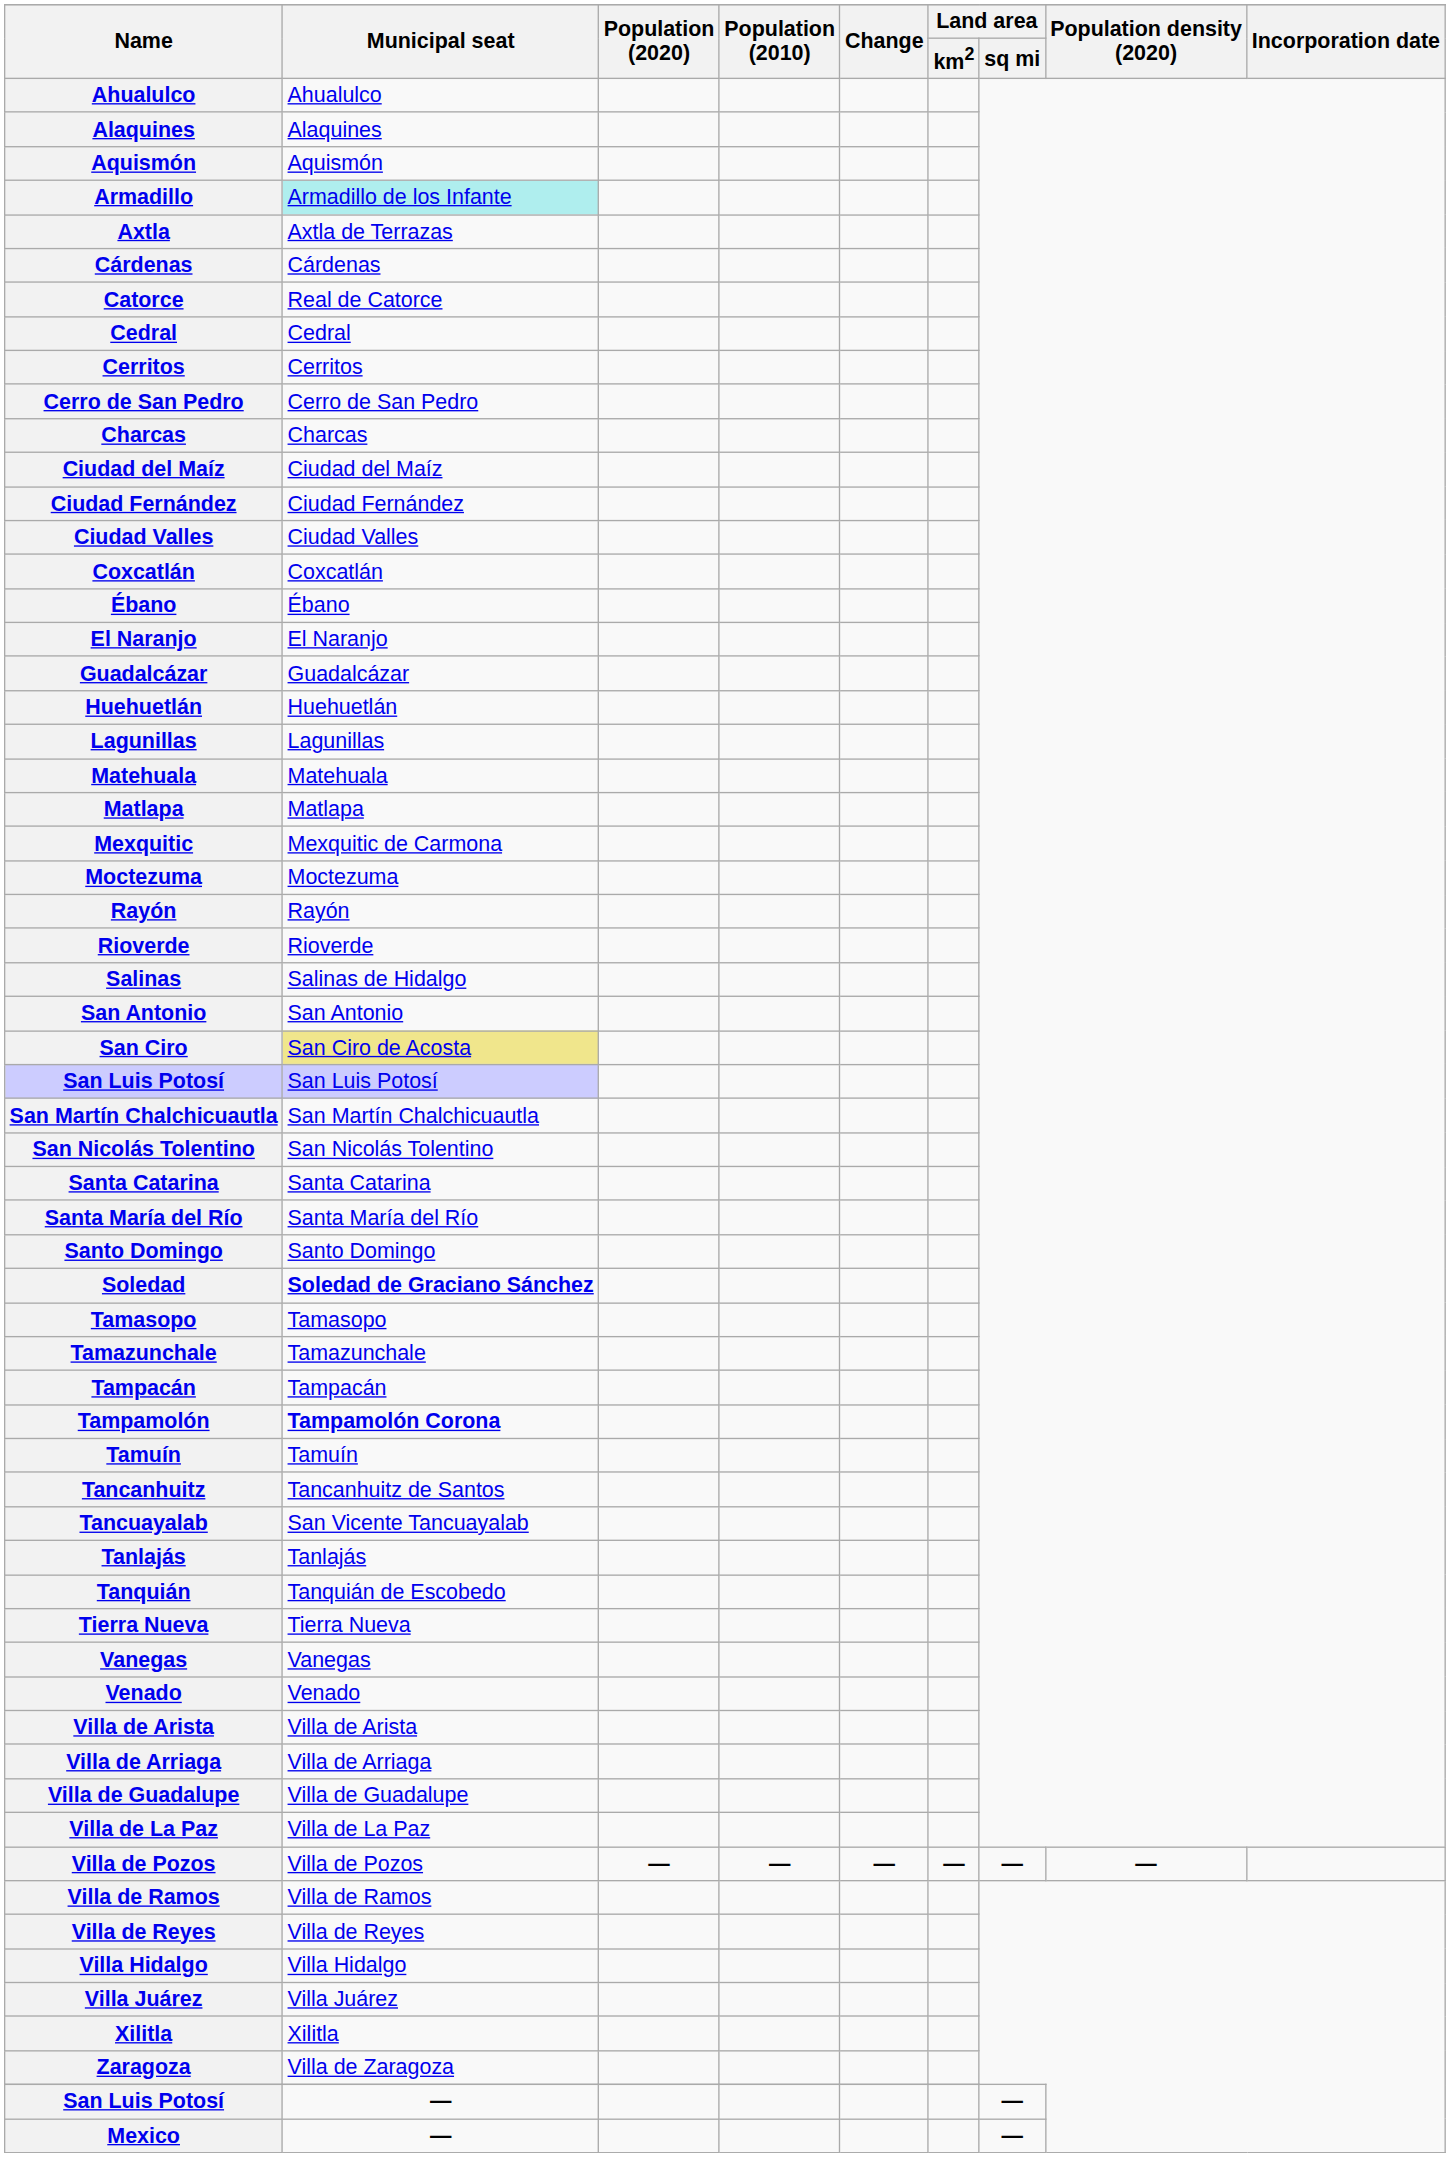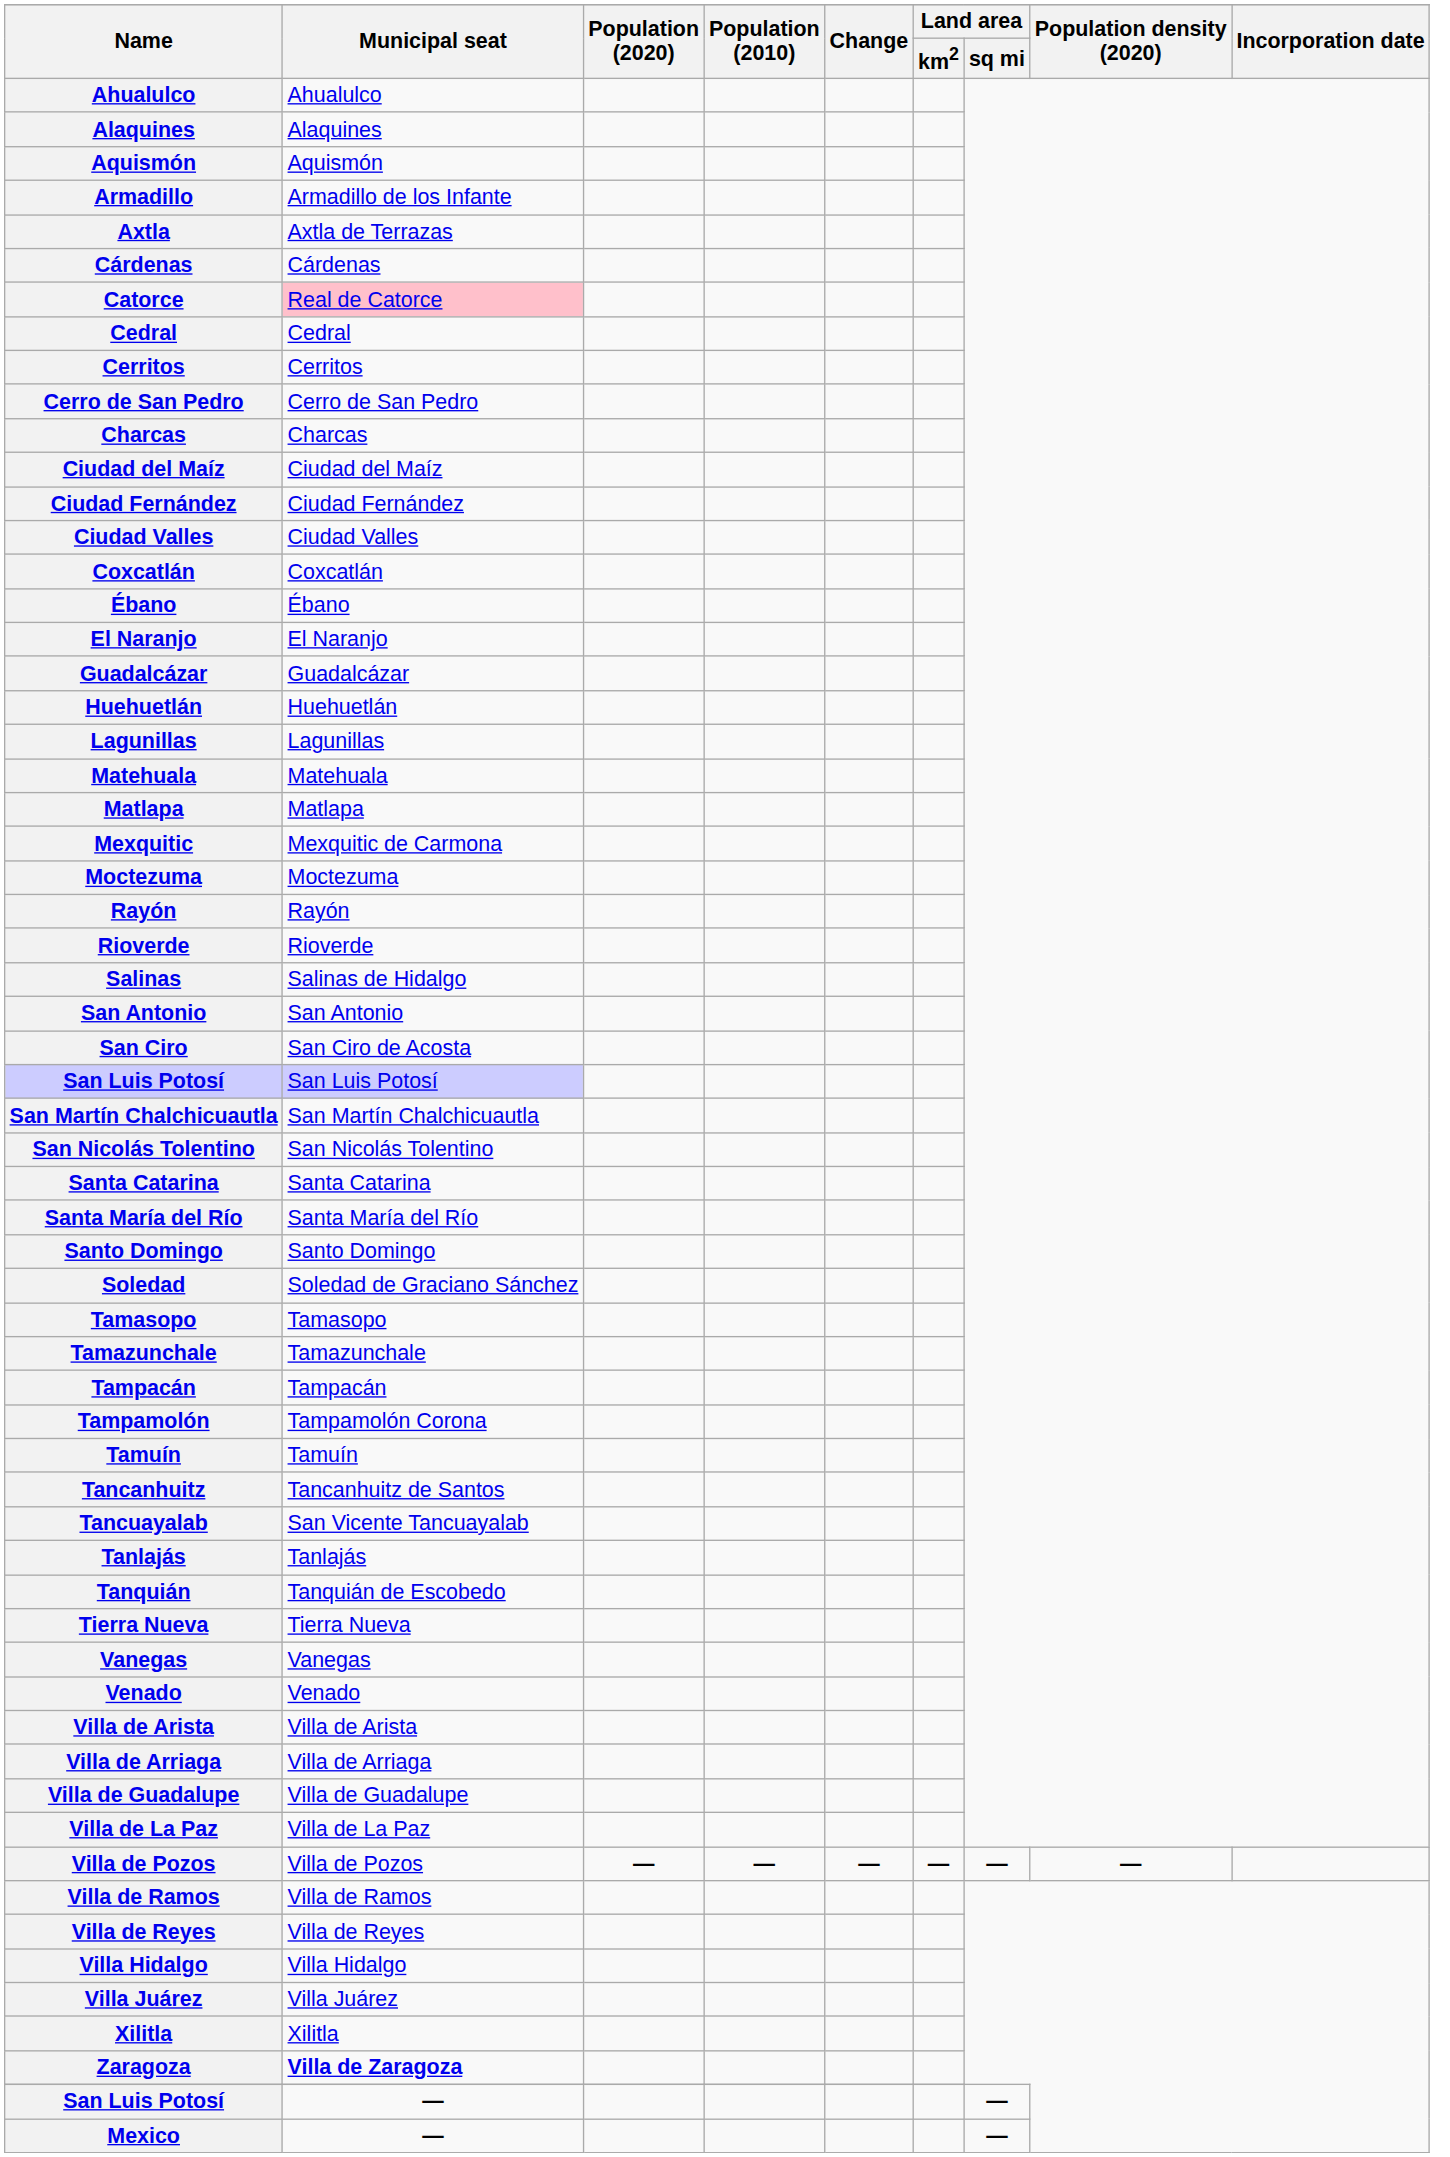Armadillo | Municipal seat: paleturquoise background -> no background
Catorce | Municipal seat: no background -> pink background
San Ciro | Municipal seat: khaki background -> no background
Soledad | Municipal seat: bold -> normal
Tampamolón | Municipal seat: bold -> normal
Zaragoza | Municipal seat: normal -> bold
